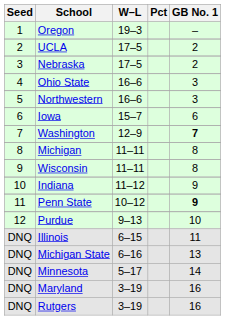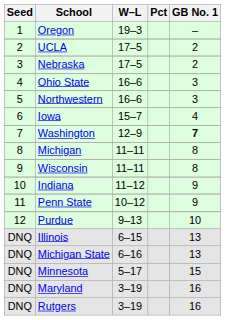Iowa | GB No. 1: 6 -> 4
Penn State | GB No. 1: bold -> normal
Illinois | GB No. 1: 11 -> 13
Minnesota | GB No. 1: 14 -> 15
